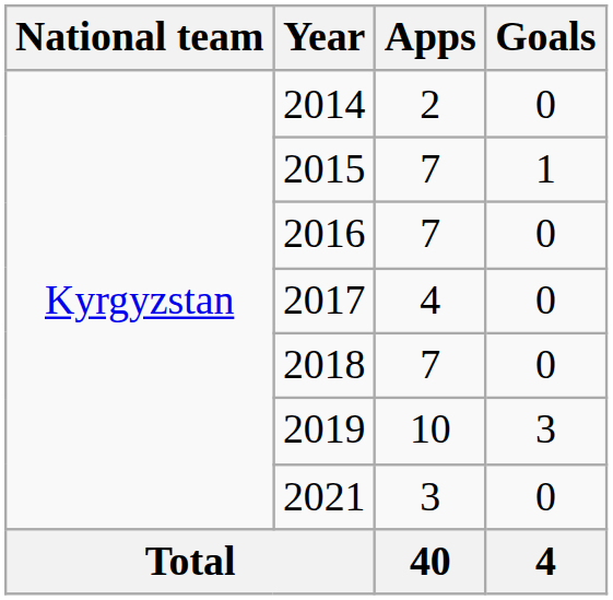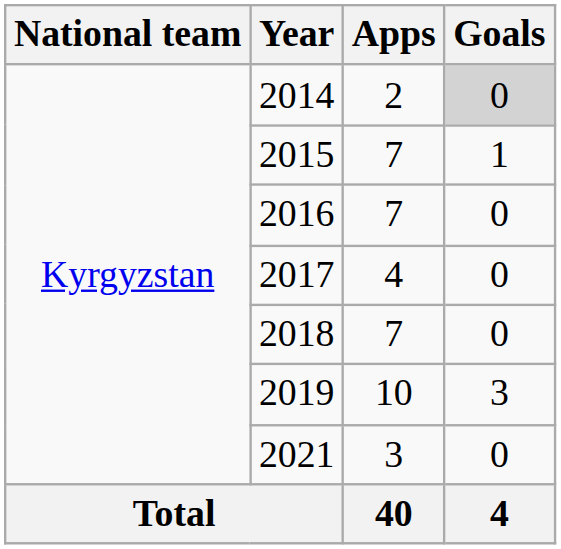2014 | Goals: no background -> lightgrey background
